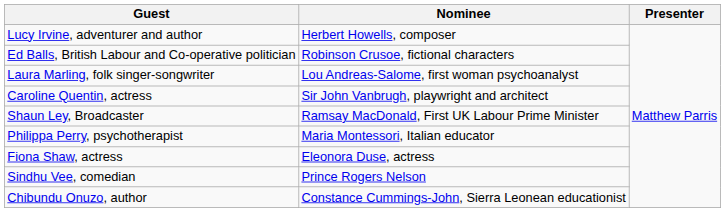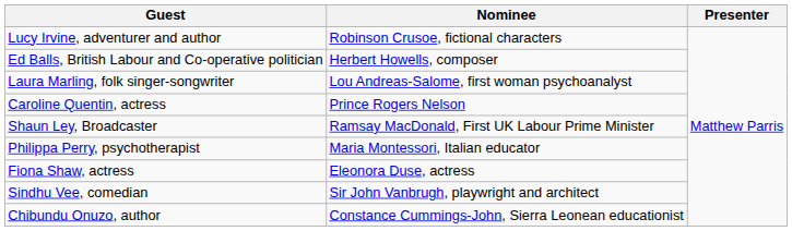Lucy Irvine, adventurer and author | Nominee: Herbert Howells, composer -> Robinson Crusoe, fictional characters
Ed Balls, British Labour and Co-operative politician | Nominee: Robinson Crusoe, fictional characters -> Herbert Howells, composer
Caroline Quentin, actress | Nominee: Sir John Vanbrugh, playwright and architect -> Prince Rogers Nelson
Sindhu Vee, comedian | Nominee: Prince Rogers Nelson -> Sir John Vanbrugh, playwright and architect
